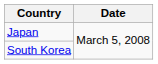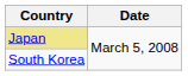Japan | Country: no background -> khaki background
